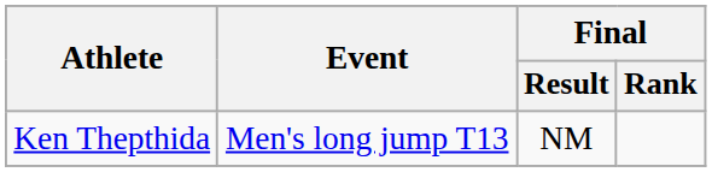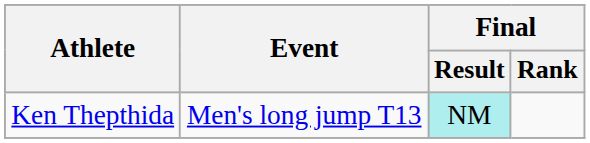Ken Thepthida | Final / Result: no background -> paleturquoise background
